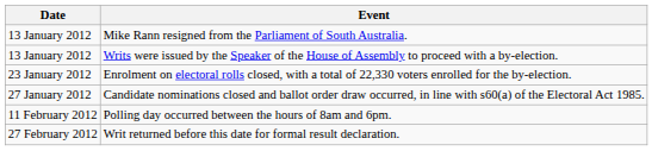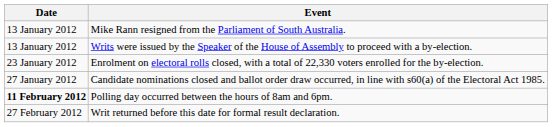Polling day occurred between the hours of 8am and 6pm. | Date: normal -> bold
